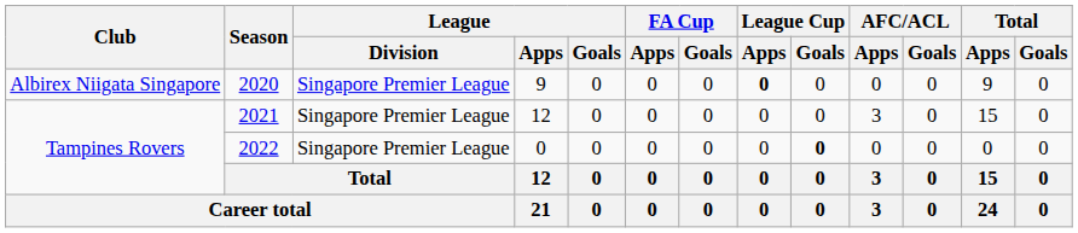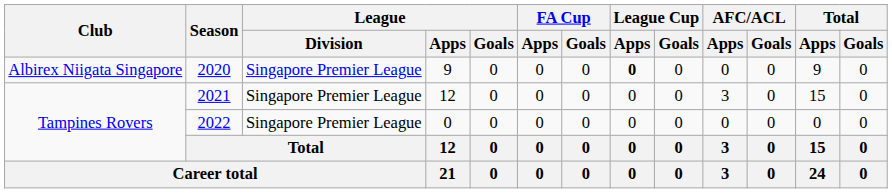2022 | League Cup / Goals: bold -> normal
